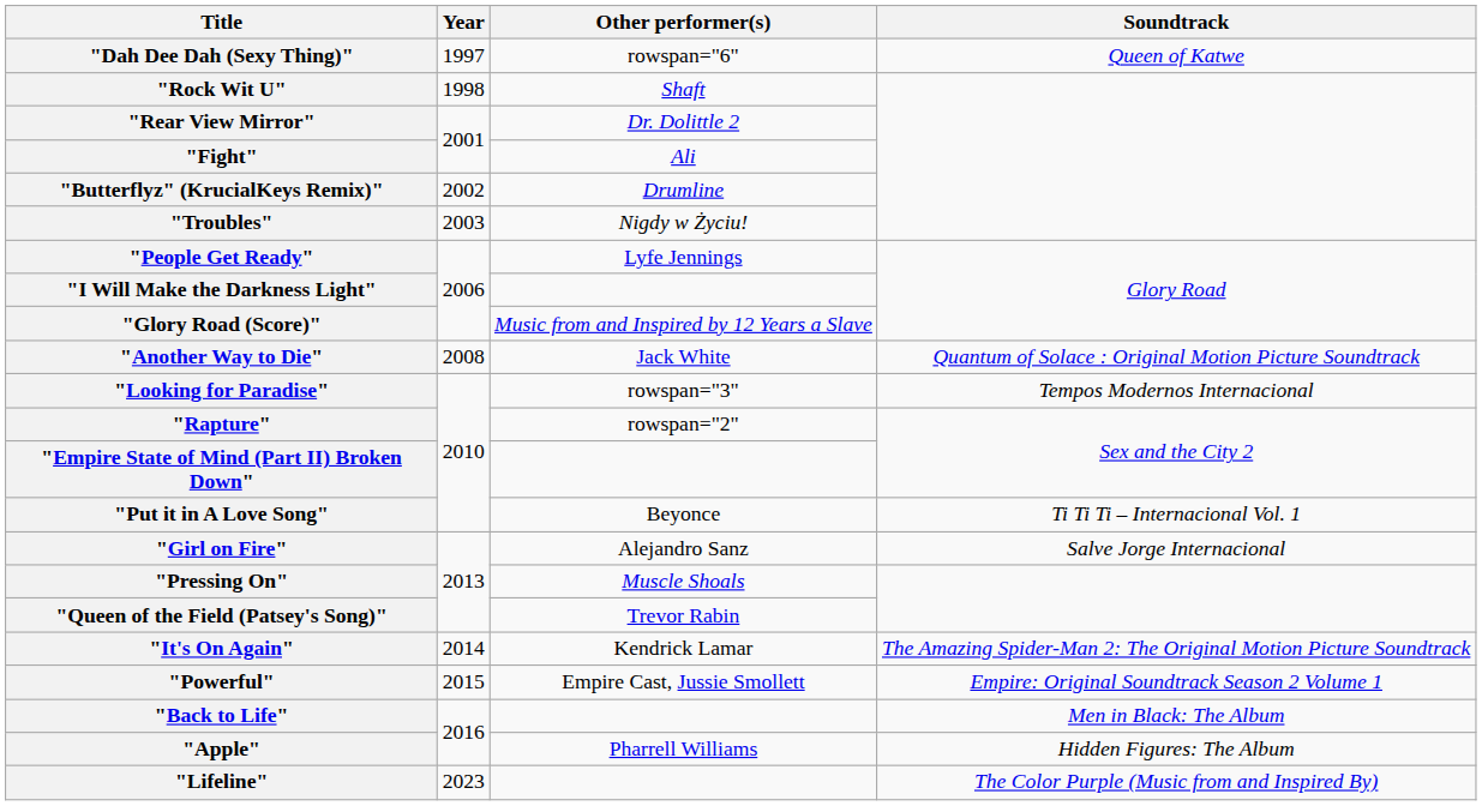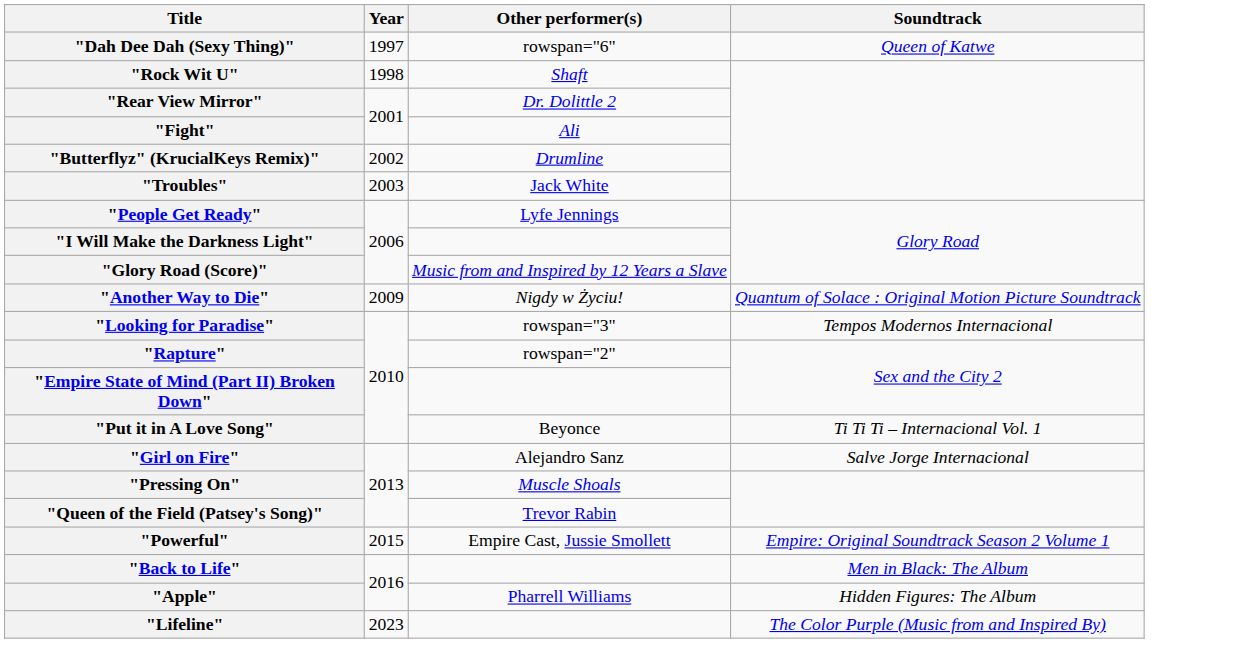"Troubles" | Other performer(s): Nigdy w Życiu! -> Jack White
"Another Way to Die" | Year: 2008 -> 2009
"Another Way to Die" | Other performer(s): Jack White -> Nigdy w Życiu!
- row: "It's On Again" | 2014 | Kendrick Lamar | The Amazing Spider-Man 2: The Original Motion Picture Soundtrack
